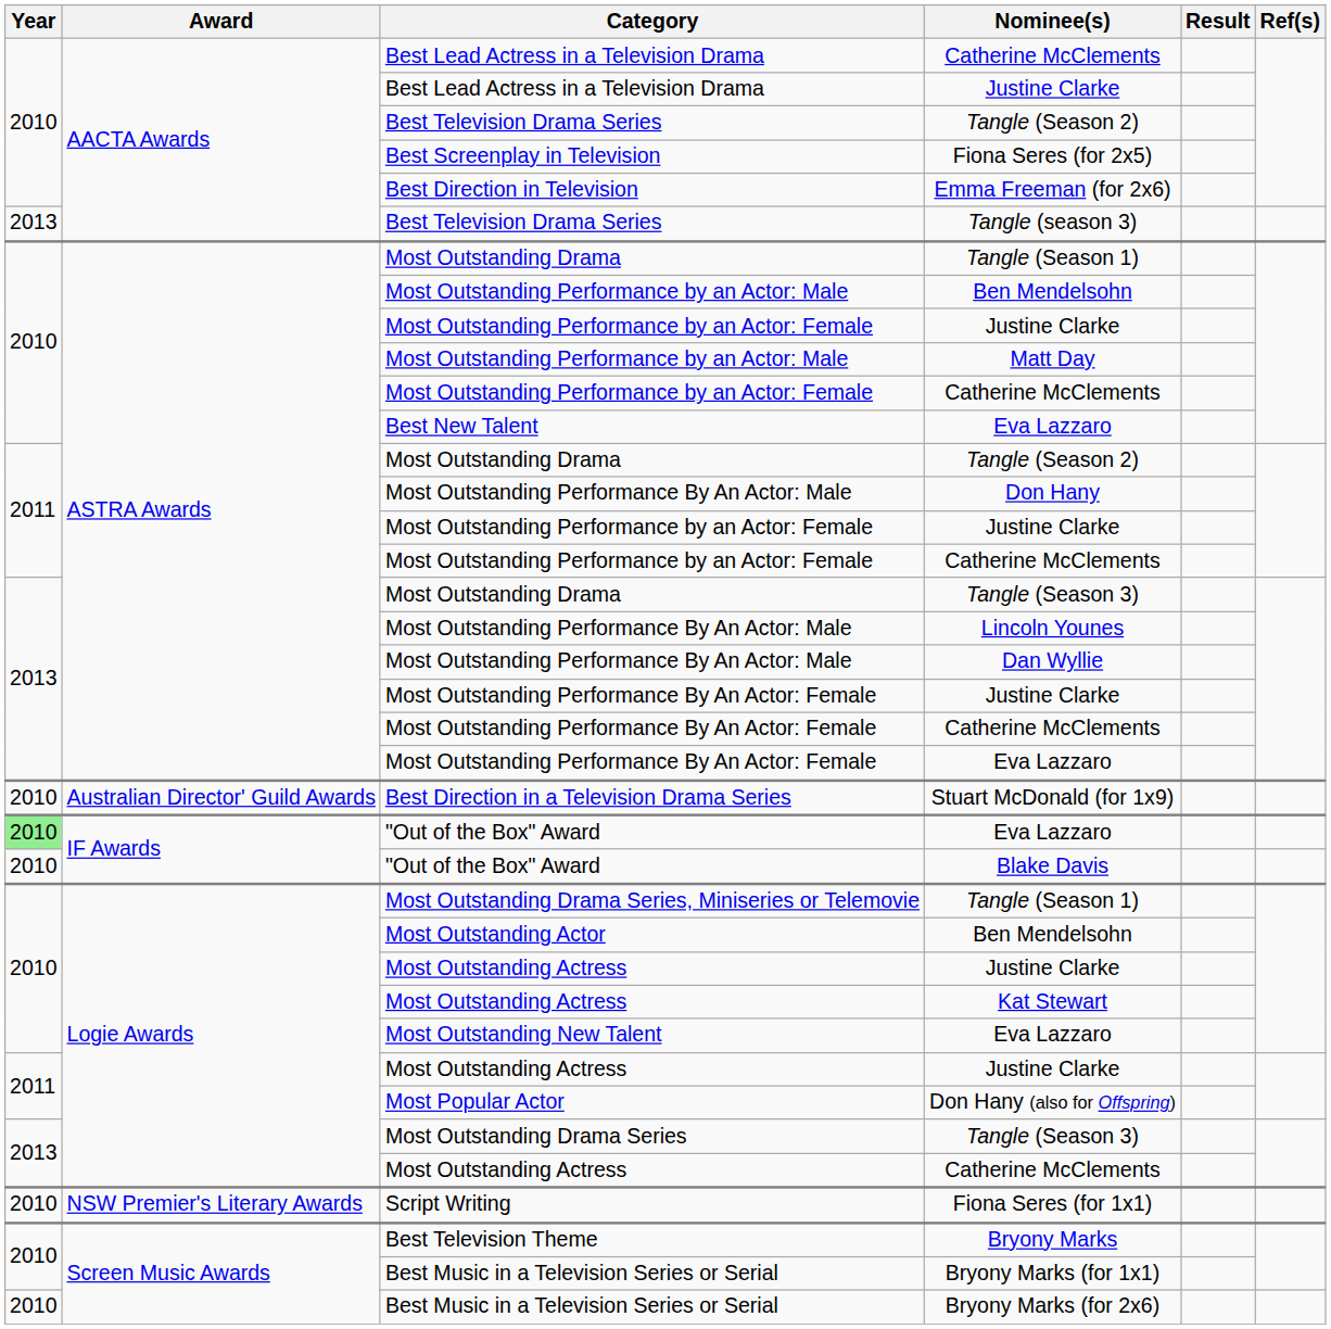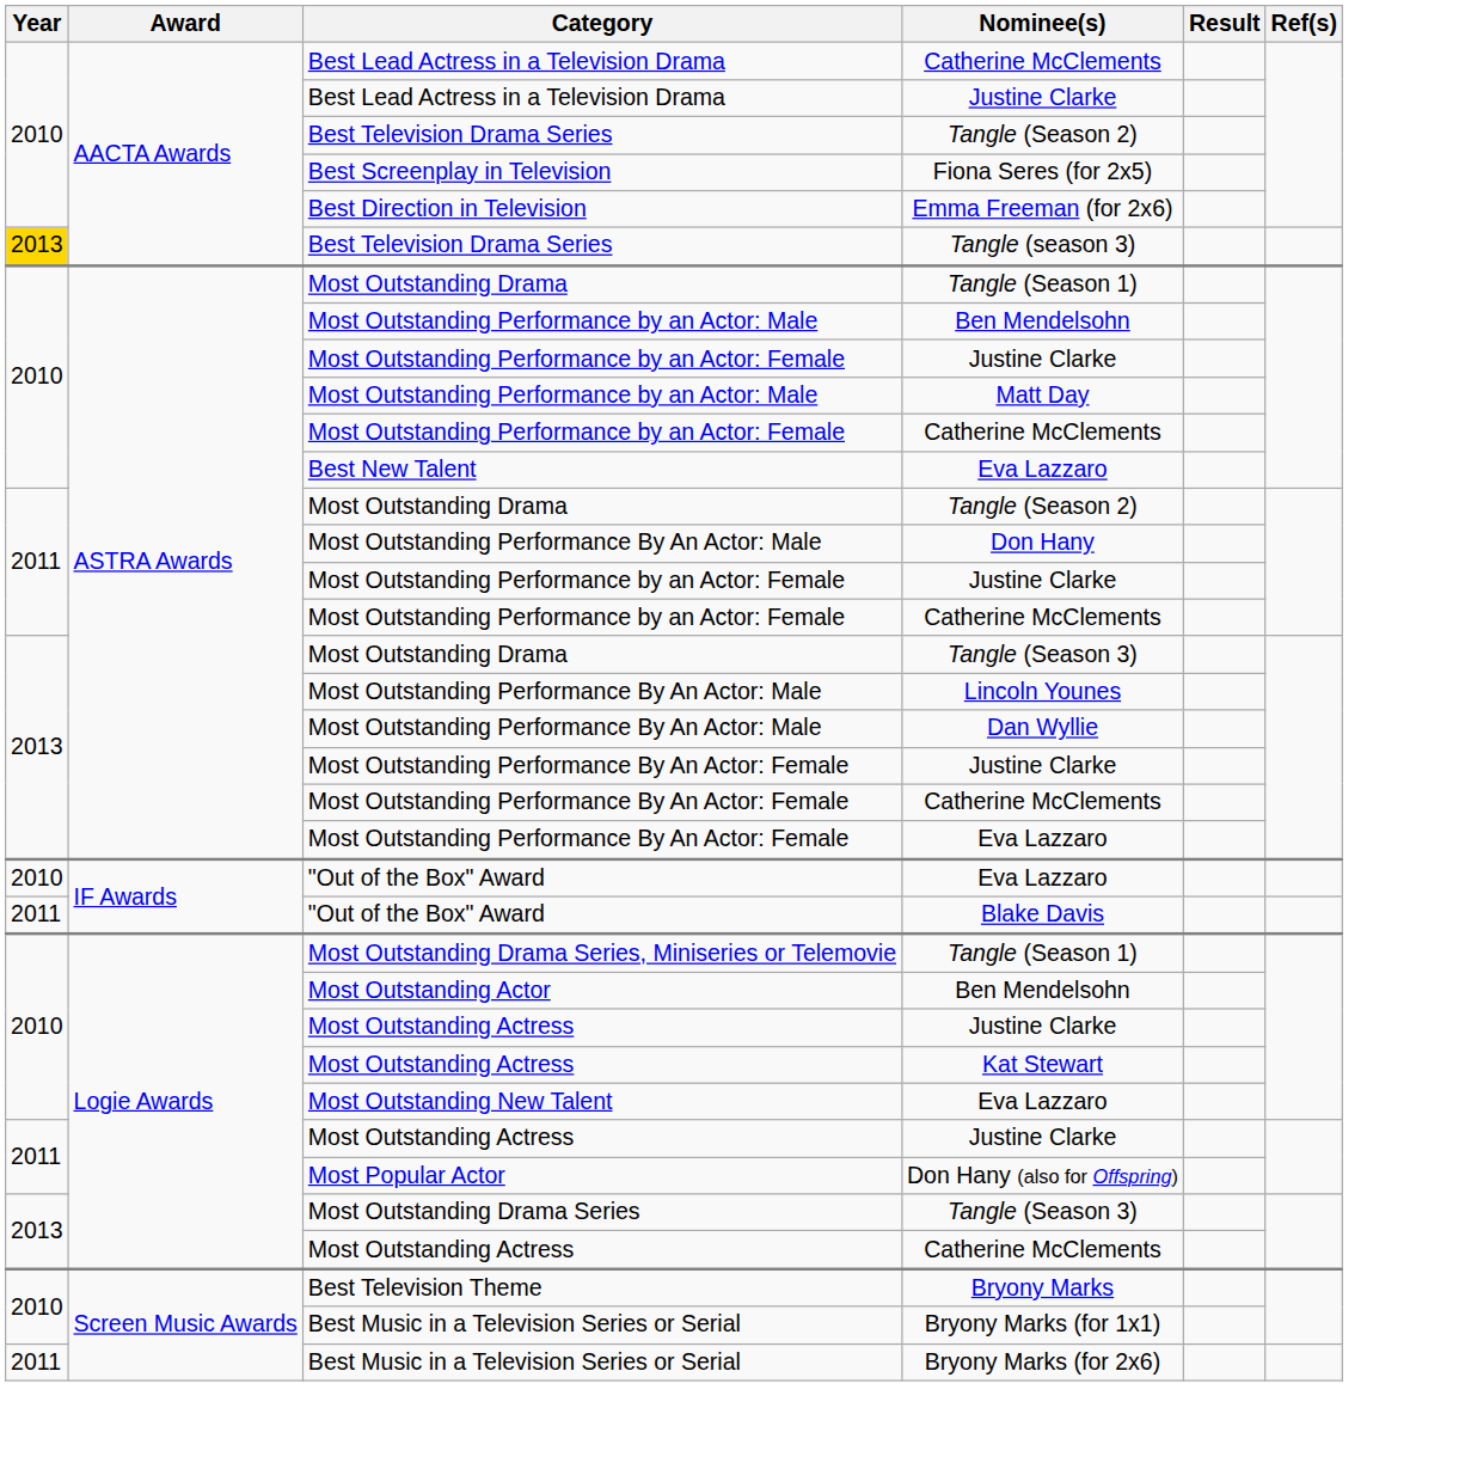Tangle (season 3) | Year: no background -> gold background
- row: 2010 | Australian Director' Guild Awards | Best Direction in a Television Drama Series | Stuart McDonald (for 1x9)
"Out of the Box" Award / Eva Lazzaro | Year: lightgreen background -> no background
Blake Davis | Year: 2010 -> 2011
- row: 2010 | NSW Premier's Literary Awards | Script Writing | Fiona Seres (for 1x1)
Bryony Marks (for 2x6) | Year: 2010 -> 2011
